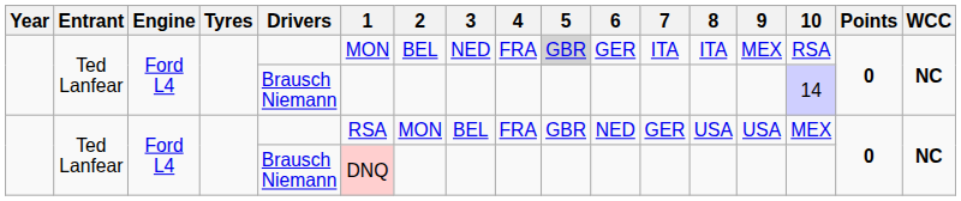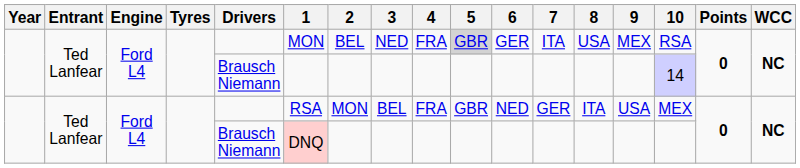row 2 | 8: ITA -> USA
row 4 | 8: USA -> ITA
